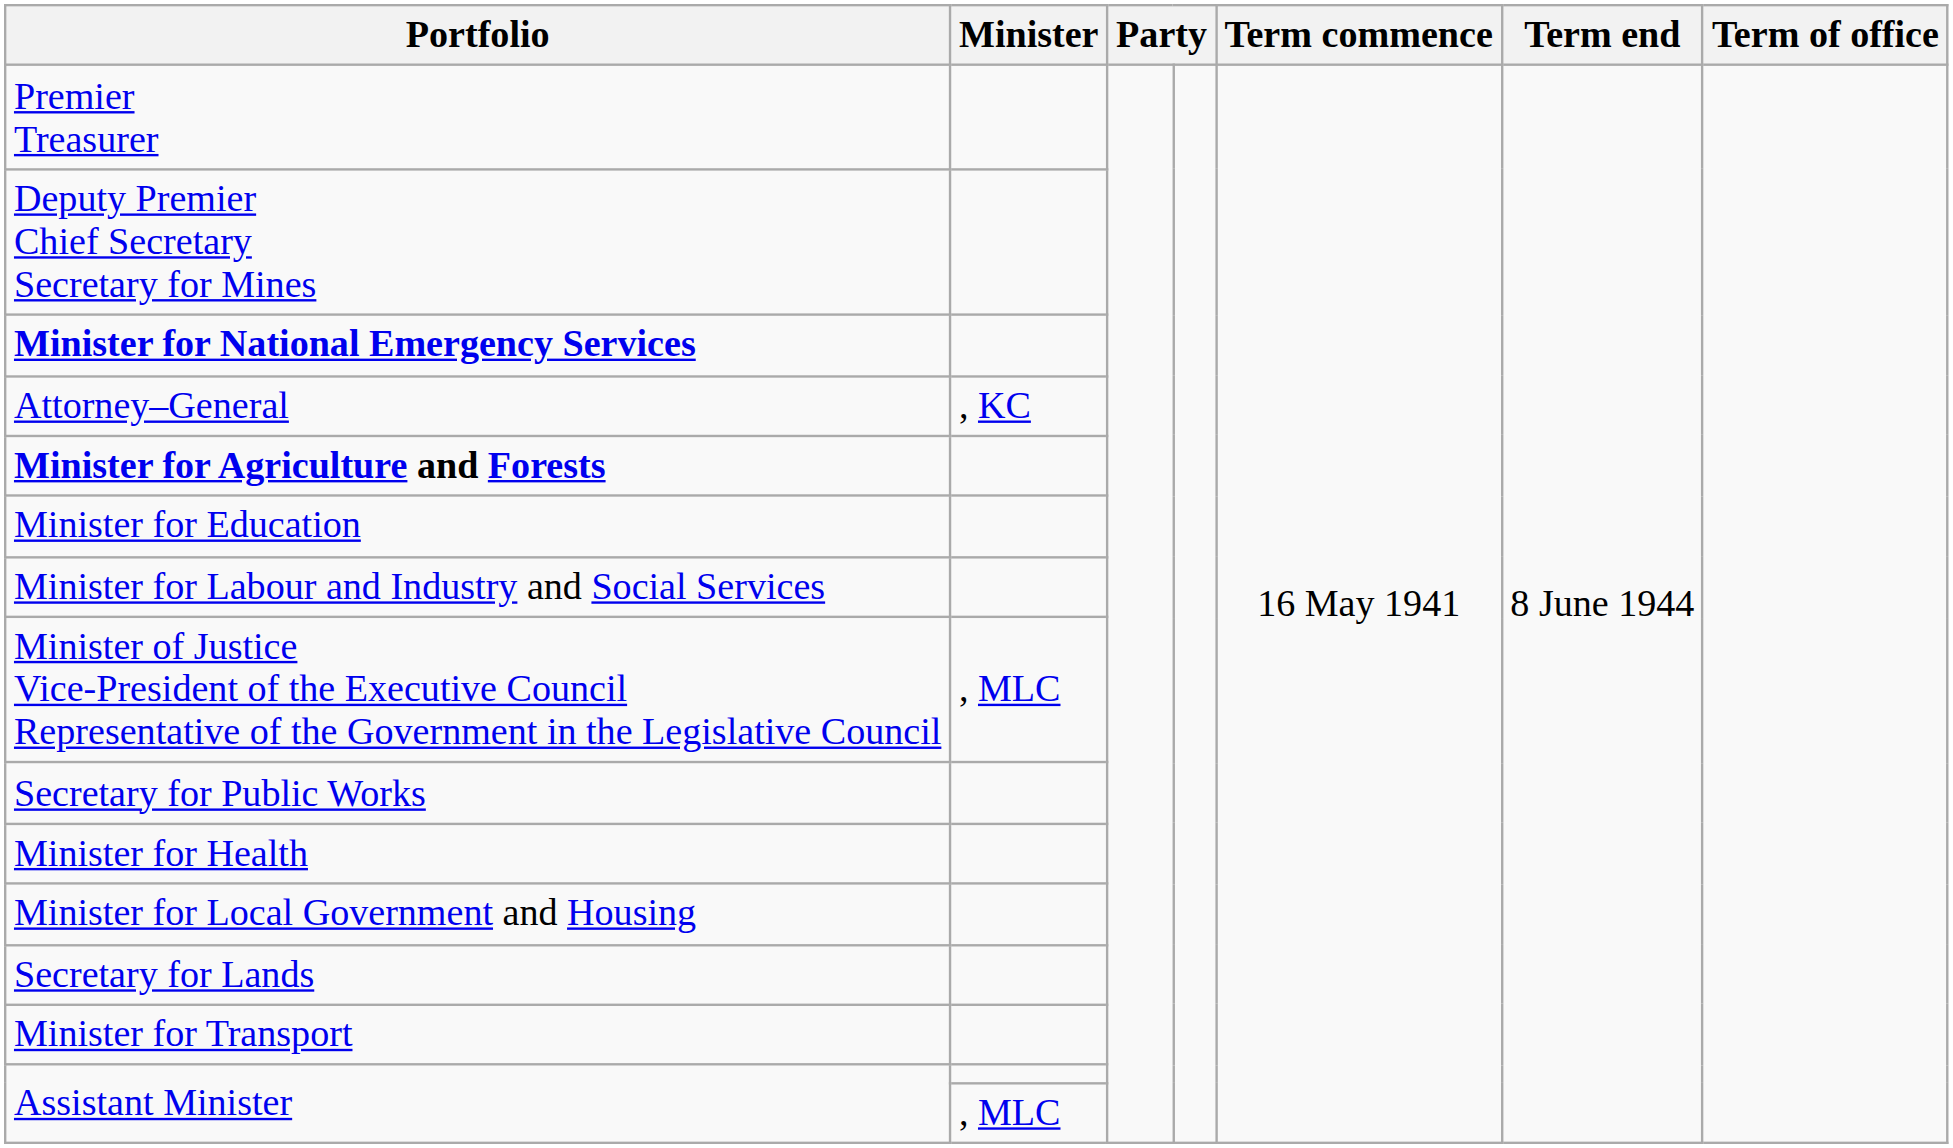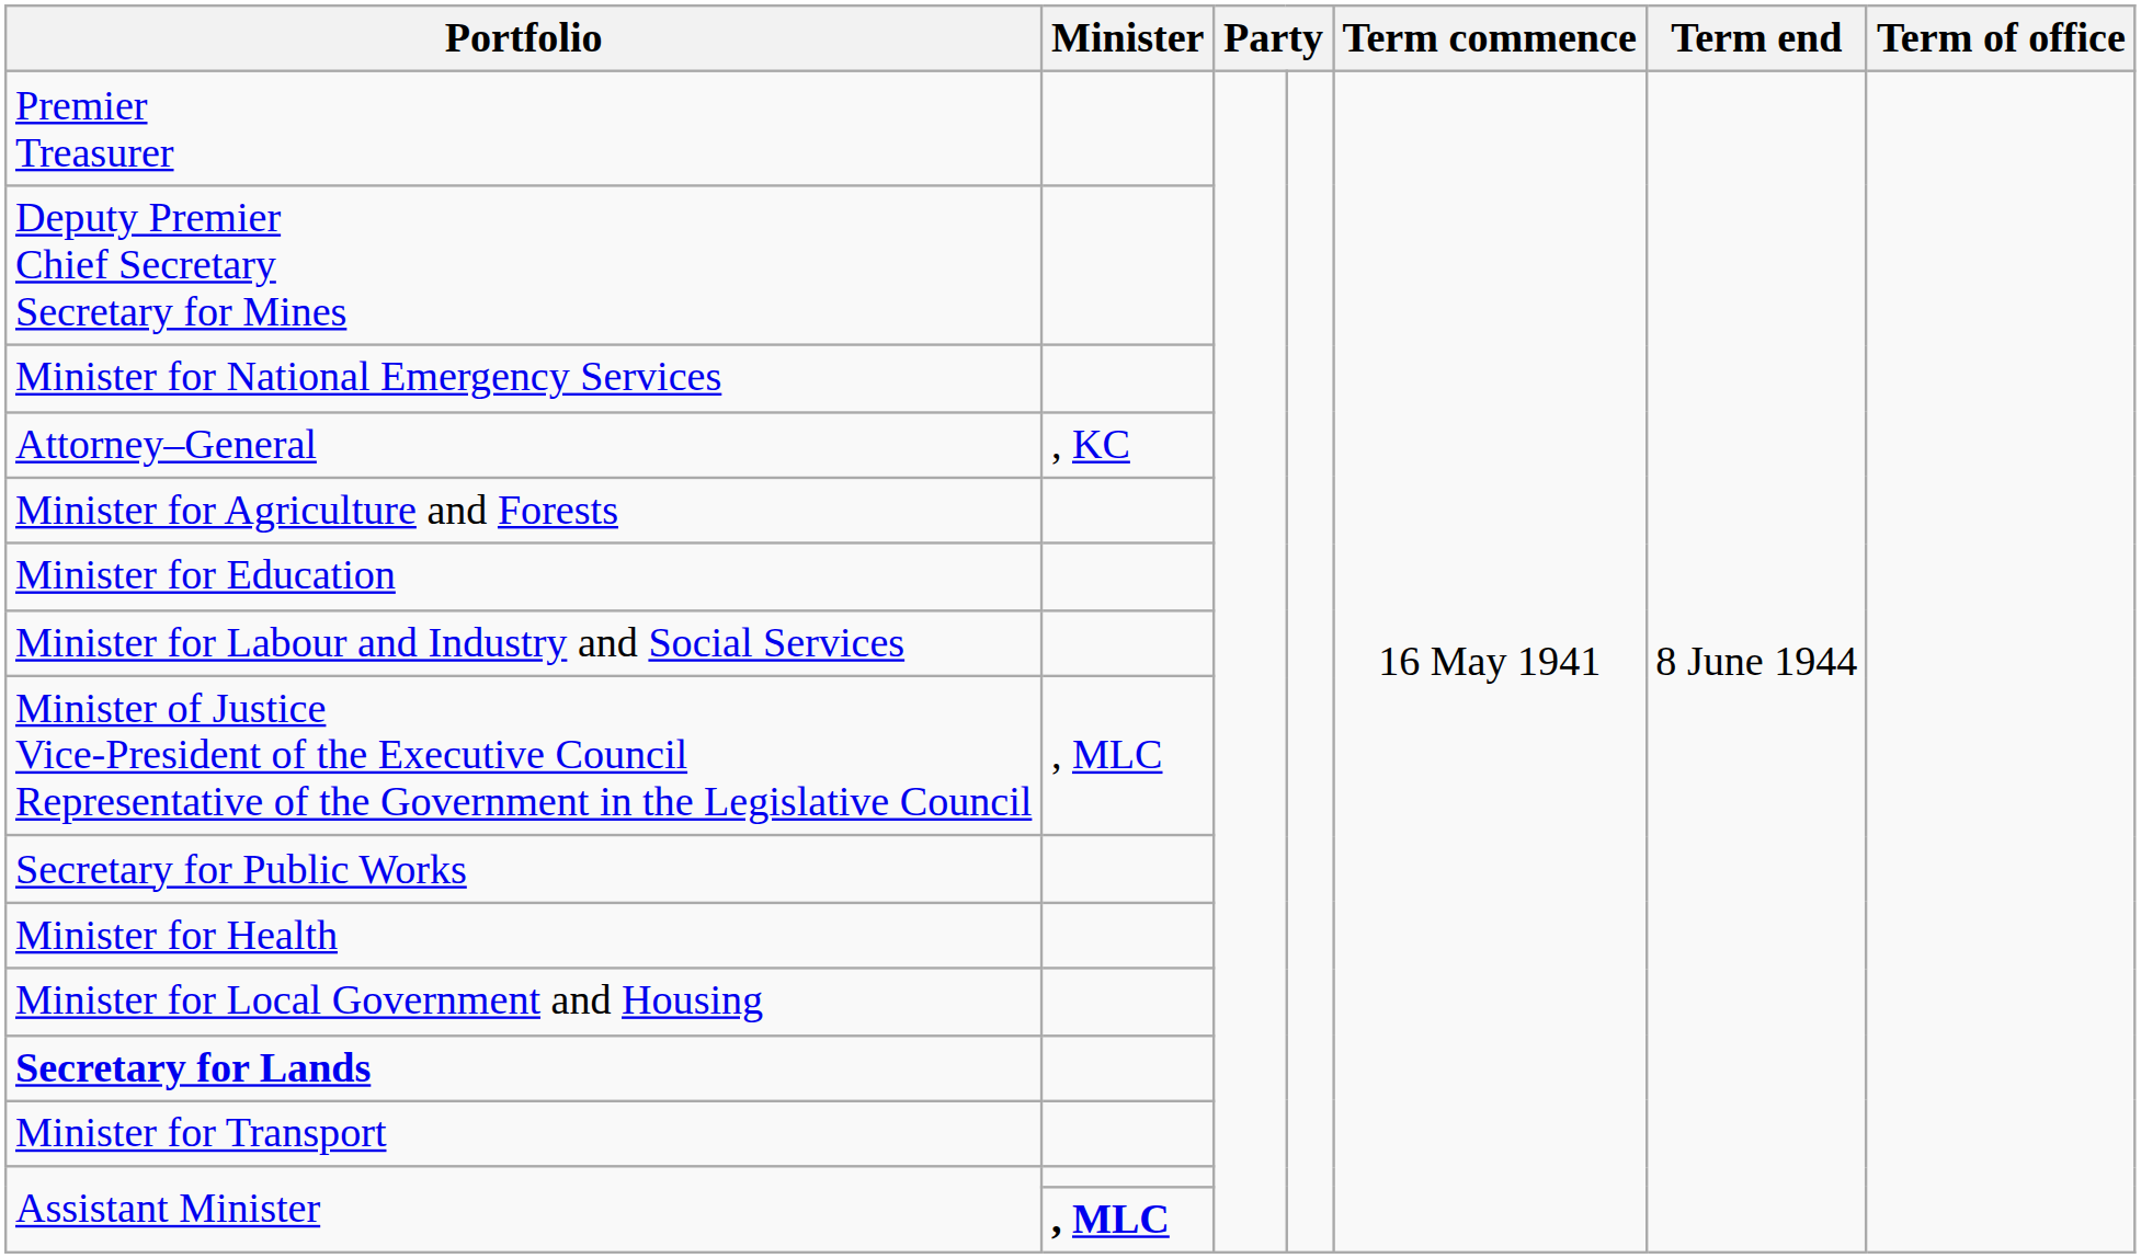Minister for National Emergency Services | Portfolio: bold -> normal
Minister for Agriculture and Forests | Portfolio: bold -> normal
Secretary for Lands | Portfolio: normal -> bold
Assistant Minister / , MLC | Minister: normal -> bold
